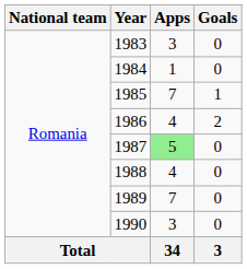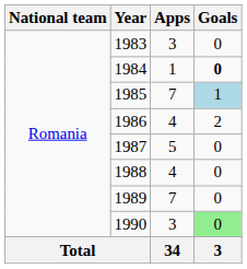1984 | Goals: normal -> bold
1985 | Goals: no background -> lightblue background
1987 | Apps: lightgreen background -> no background
1990 | Goals: no background -> lightgreen background
